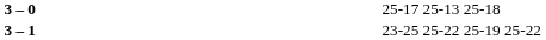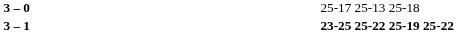3 – 1 | column 2: normal -> bold
